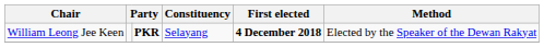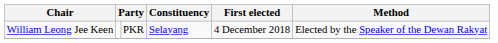William Leong Jee Keen | column 3: bold -> normal
William Leong Jee Keen | First elected: bold -> normal
